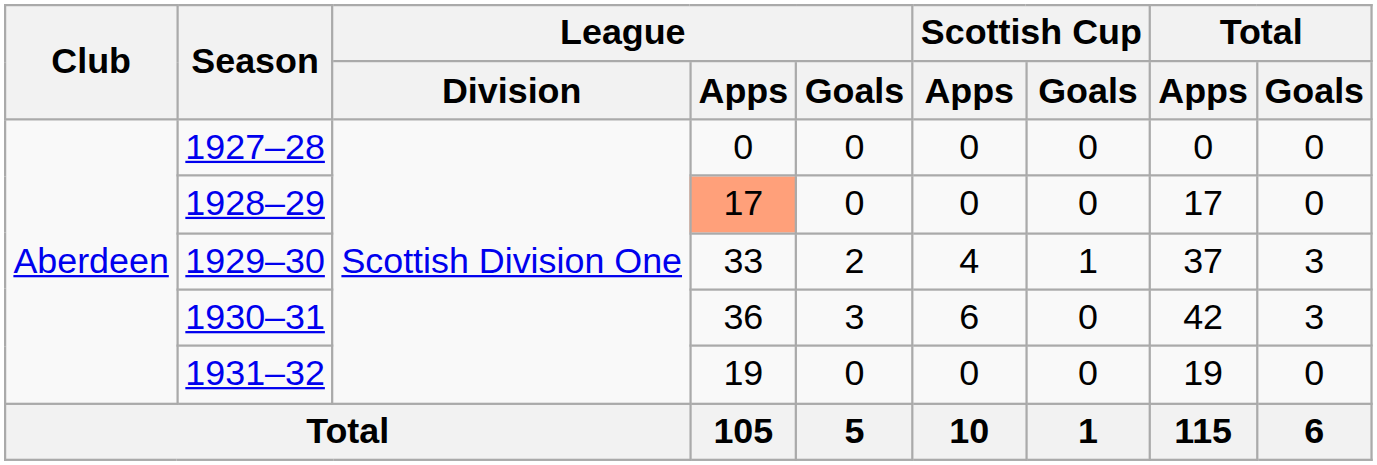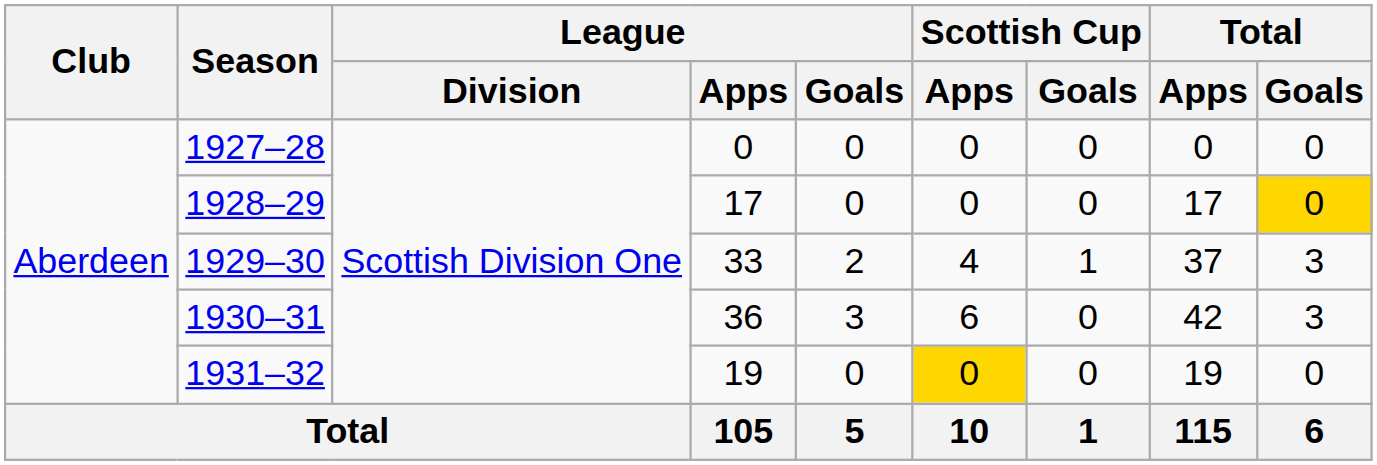1928–29 | League / Apps: lightsalmon background -> no background
1928–29 | Total / Goals: no background -> gold background
1931–32 | Scottish Cup / Apps: no background -> gold background
